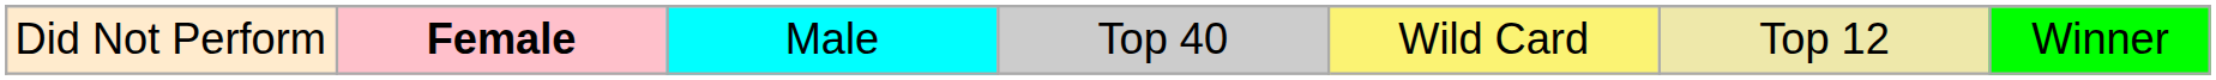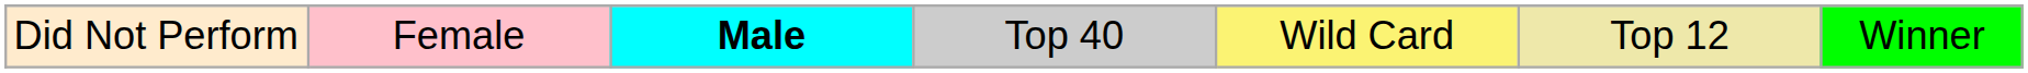Did Not Perform | column 2: bold -> normal
Did Not Perform | column 3: normal -> bold
